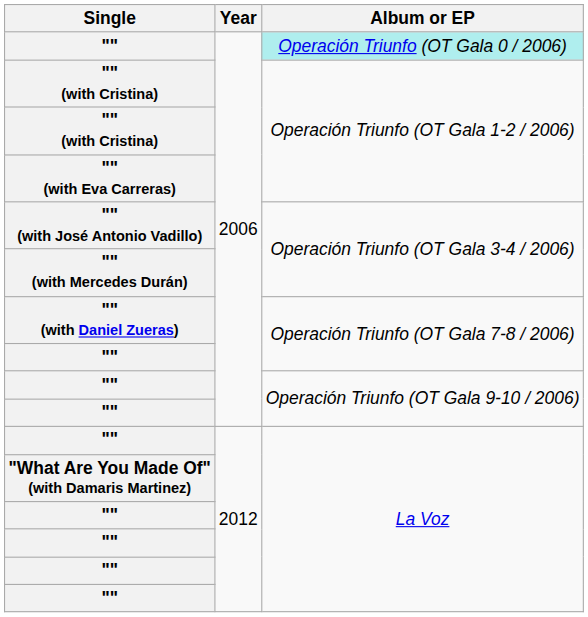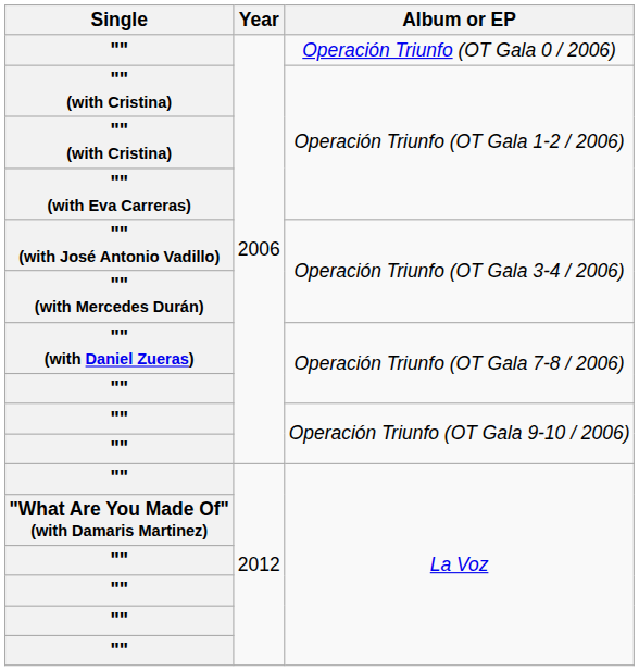Operación Triunfo (OT Gala 0 / 2006) | Album or EP: paleturquoise background -> no background
